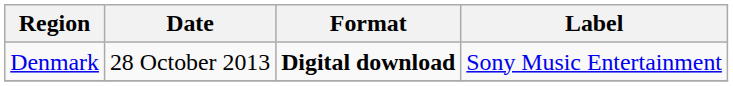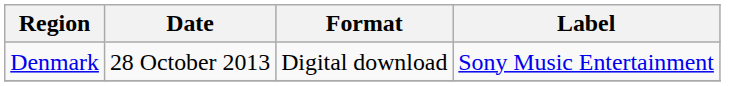Denmark | Format: bold -> normal
